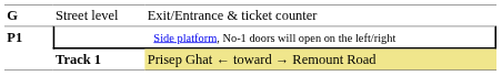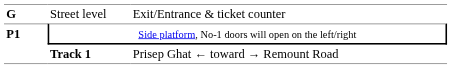Track 1 | column 3: khaki background -> no background
